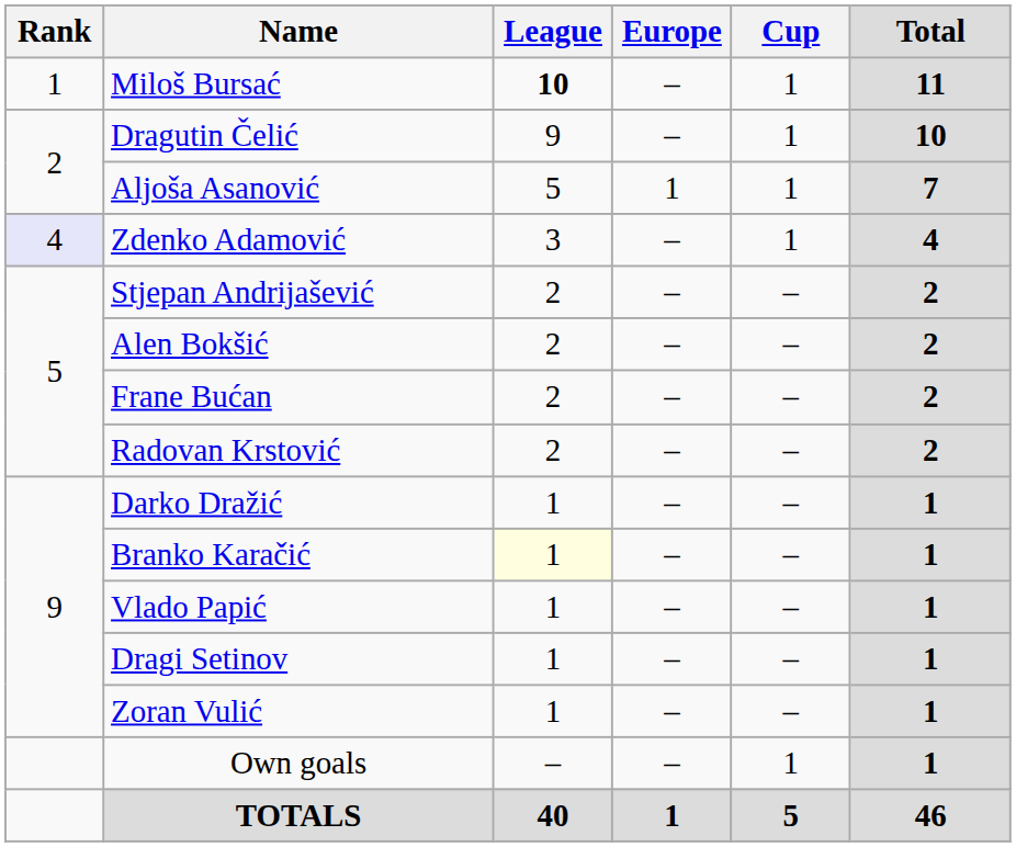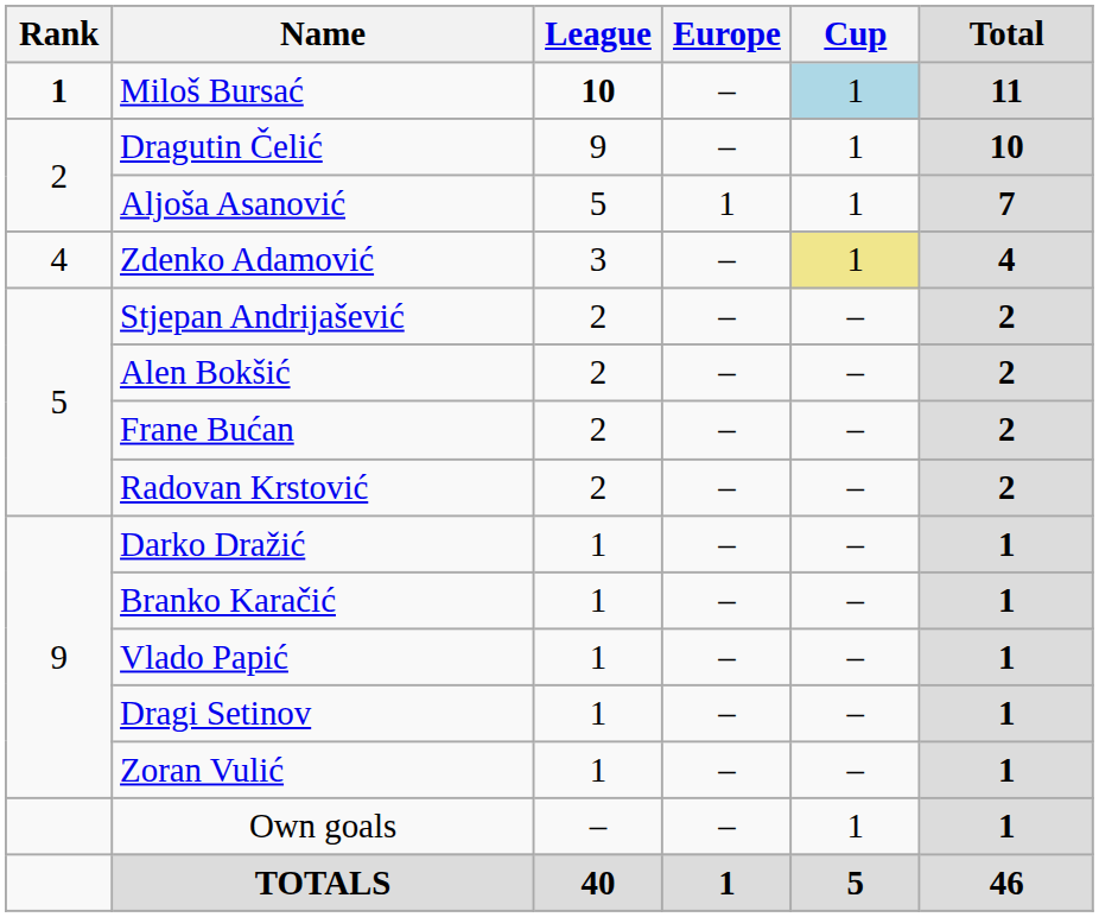Miloš Bursać | Rank: normal -> bold
Miloš Bursać | Cup: no background -> lightblue background
Zdenko Adamović | Rank: lavender background -> no background
Zdenko Adamović | Cup: no background -> khaki background
Branko Karačić | League: lightyellow background -> no background
